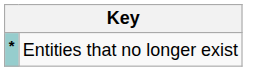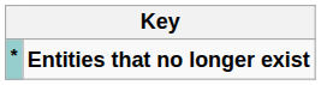* | column 2: normal -> bold
